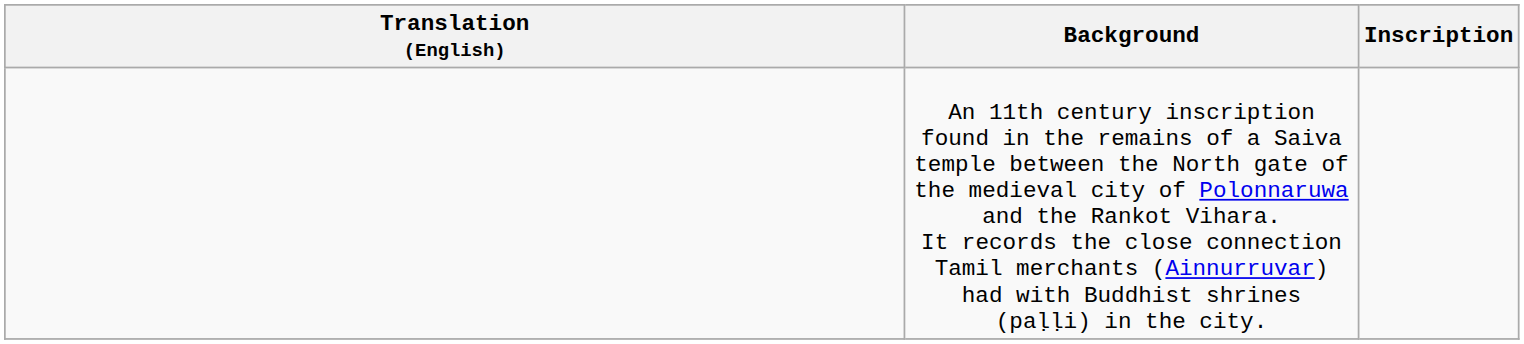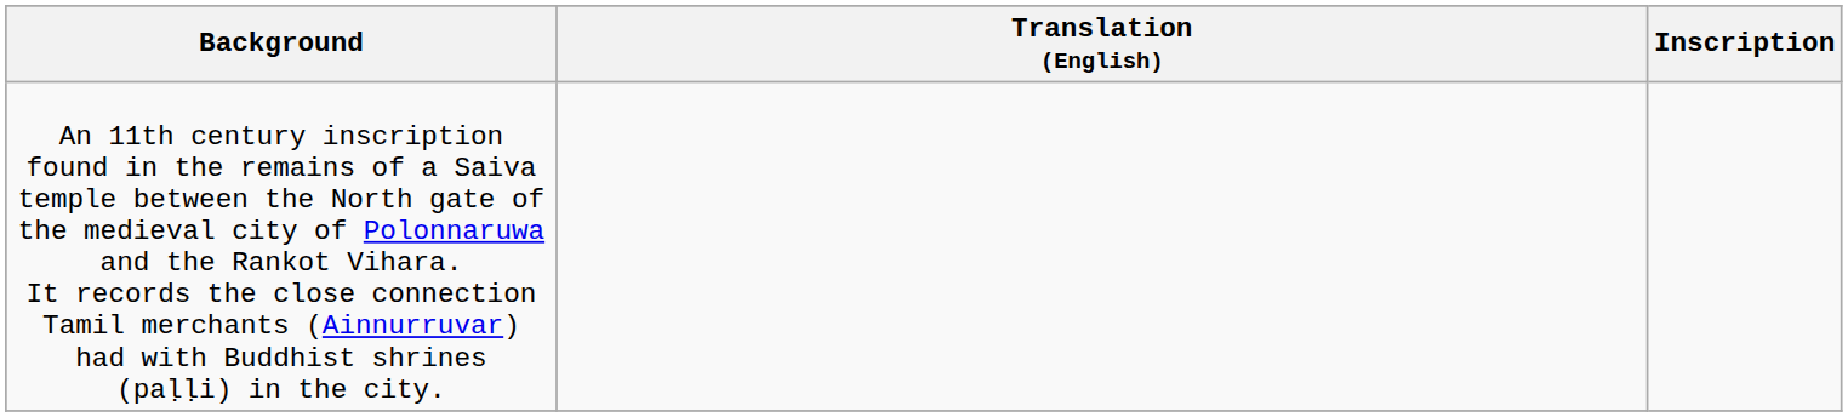columns swapped: Background <-> Translation (English)
